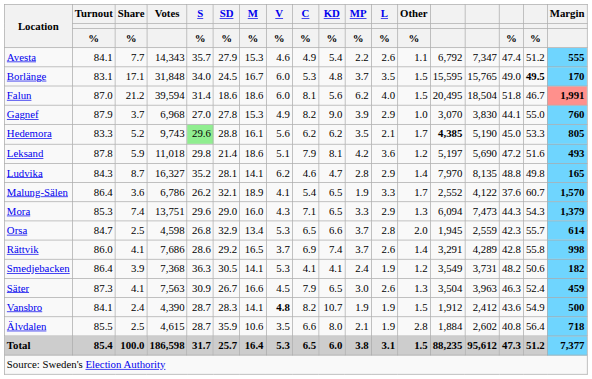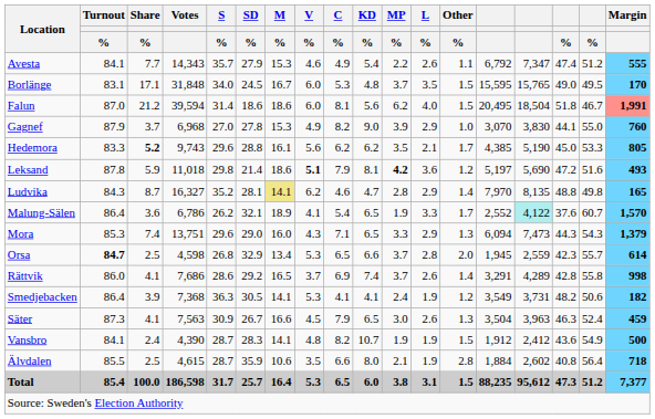Borlänge | column 17: bold -> normal
Hedemora | Share / %: normal -> bold
Hedemora | S / %: lightgreen background -> no background
Hedemora | column 14: bold -> normal
Leksand | V / %: normal -> bold
Leksand | MP / %: normal -> bold
Ludvika | M / %: no background -> khaki background
Malung-Sälen | column 15: no background -> paleturquoise background
Orsa | Turnout / %: normal -> bold
Vansbro | V / %: bold -> normal
